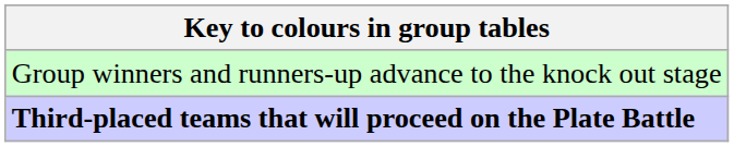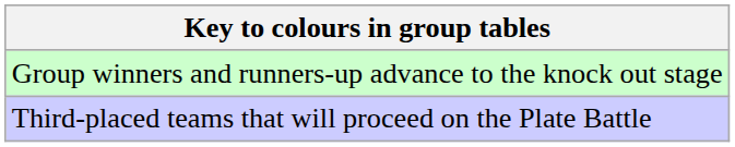row 3 | column 1: bold -> normal
